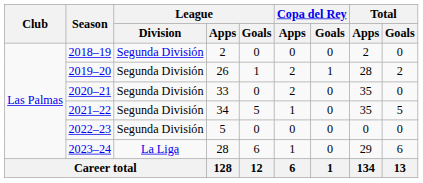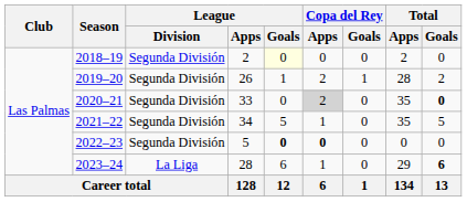2018–19 | League / Goals: no background -> lightyellow background
2020–21 | Copa del Rey / Apps: no background -> lightgrey background
2020–21 | Total / Goals: normal -> bold
2022–23 | League / Goals: normal -> bold
2022–23 | Copa del Rey / Apps: normal -> bold
2023–24 | Total / Goals: normal -> bold
